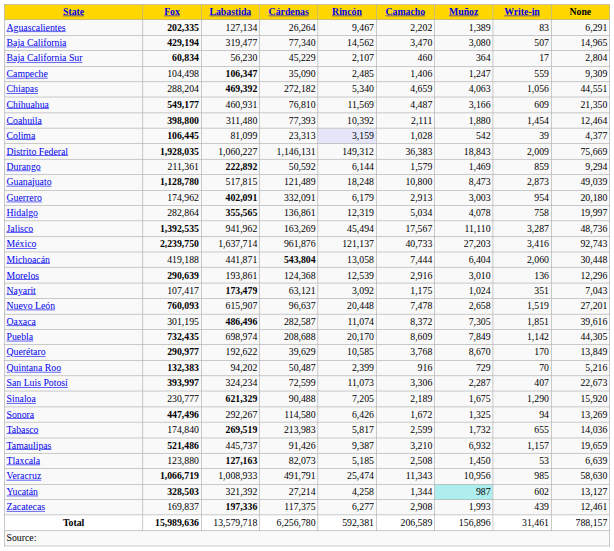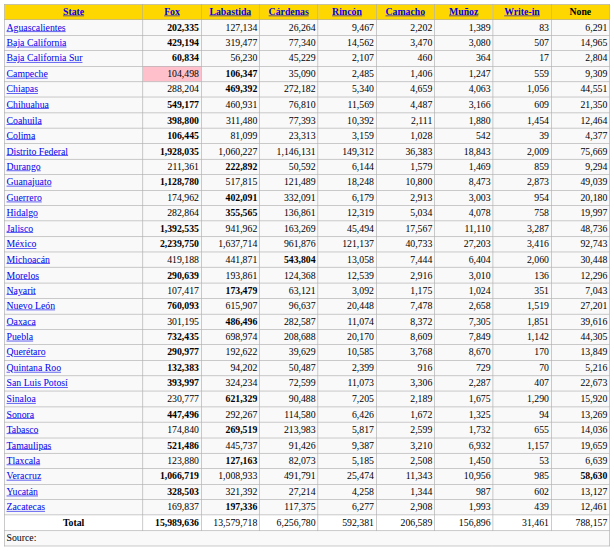Campeche | Fox: no background -> pink background
Colima | Rincón: lavender background -> no background
Veracruz | None: normal -> bold
Yucatán | Muñoz: paleturquoise background -> no background
